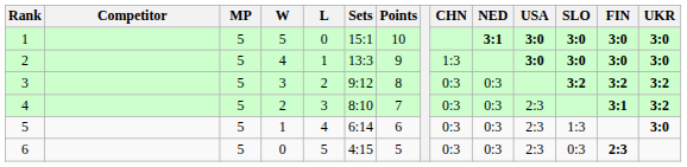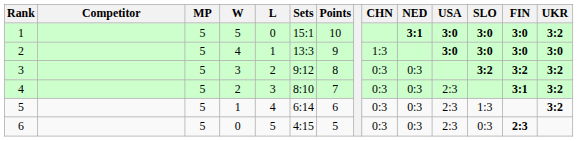row 2 | UKR: 3:0 -> 3:2
row 6 | UKR: 3:0 -> 3:2
